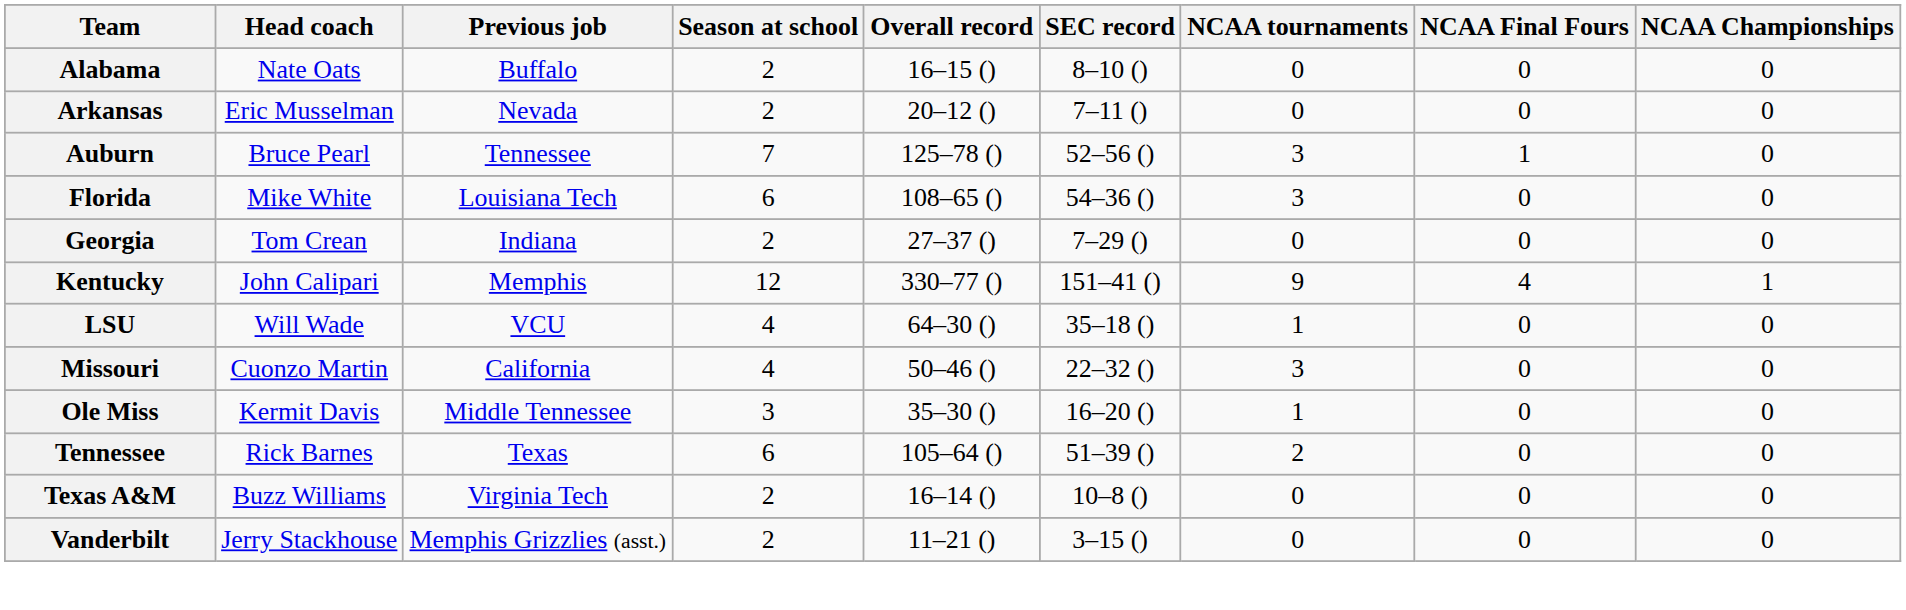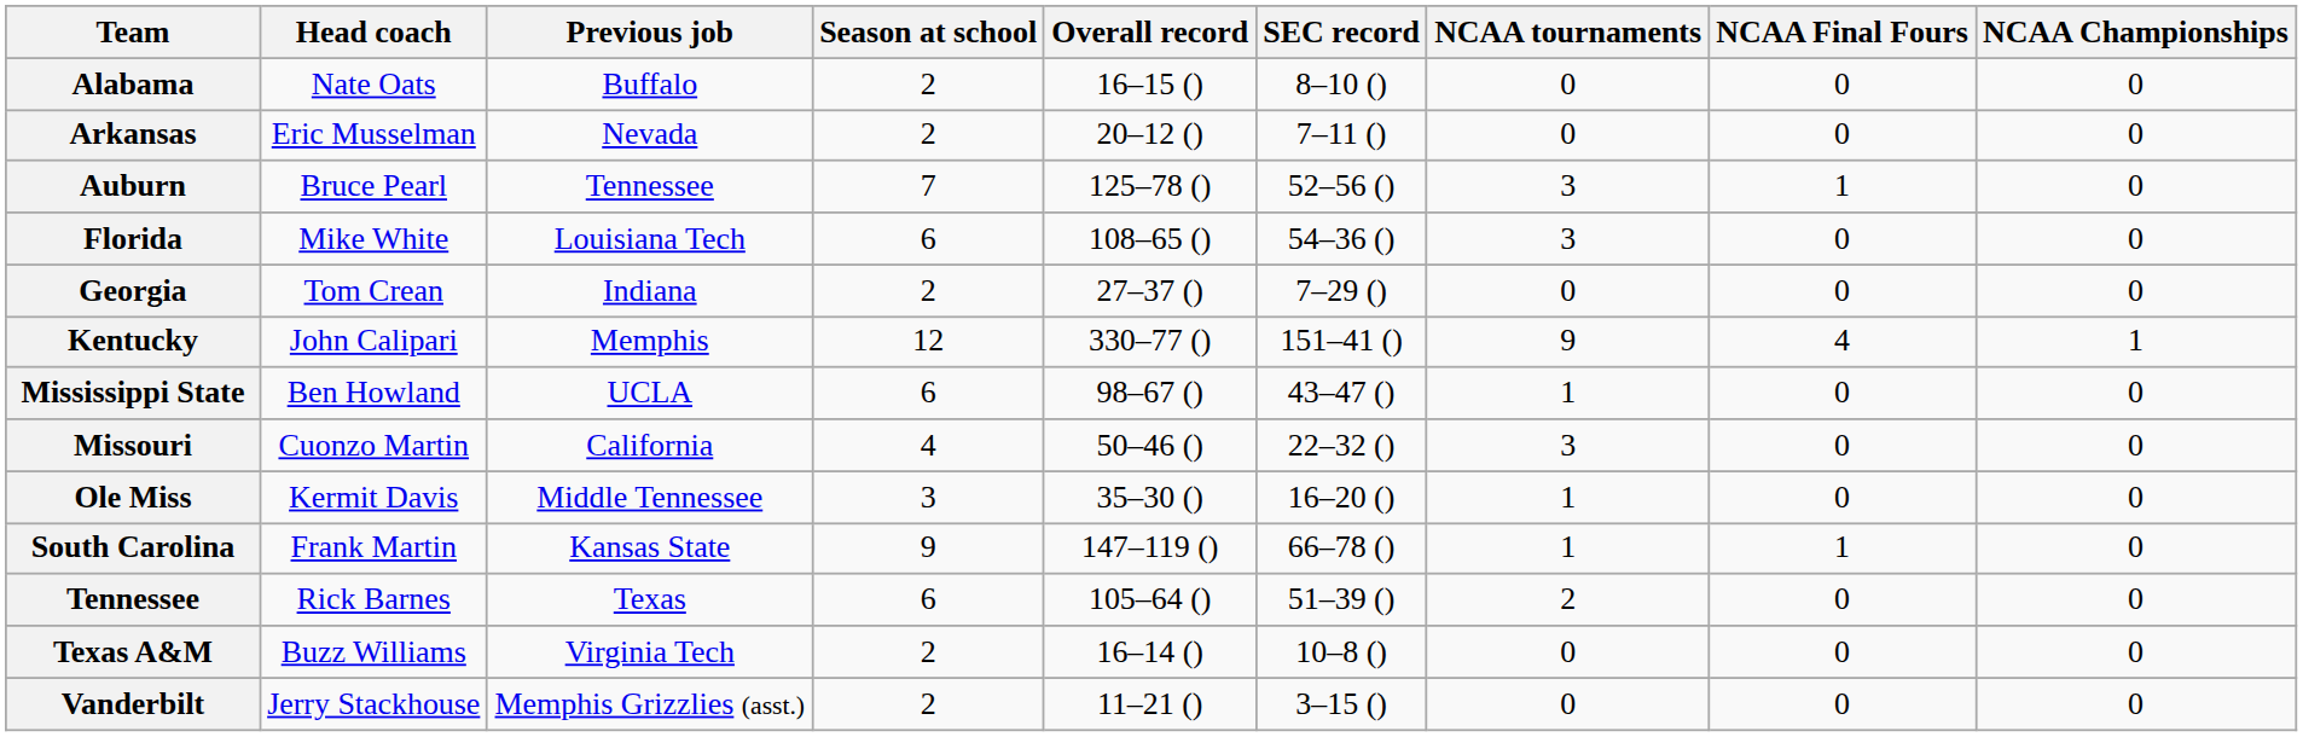- row: LSU | Will Wade | VCU | 4 | 64–30 () | 35–18 () | 1 | 0 | 0
+ row: Mississippi State | Ben Howland | UCLA | 6 | 98–67 () | 43–47 () | 1 | 0 | 0
+ row: South Carolina | Frank Martin | Kansas State | 9 | 147–119 () | 66–78 () | 1 | 1 | 0
